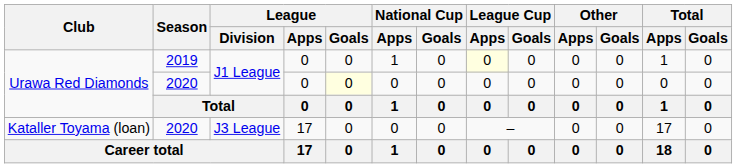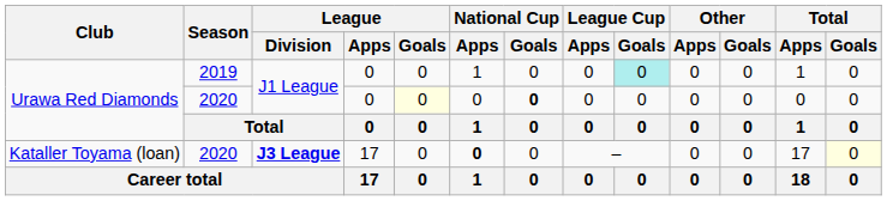Urawa Red Diamonds / 2019 | League Cup / Apps: lightyellow background -> no background
Urawa Red Diamonds / 2019 | League Cup / Goals: no background -> paleturquoise background
Urawa Red Diamonds / 2020 | National Cup / Goals: normal -> bold
Kataller Toyama (loan) | League / Division: normal -> bold
Kataller Toyama (loan) | National Cup / Apps: normal -> bold
Kataller Toyama (loan) | Total / Goals: no background -> lightyellow background
